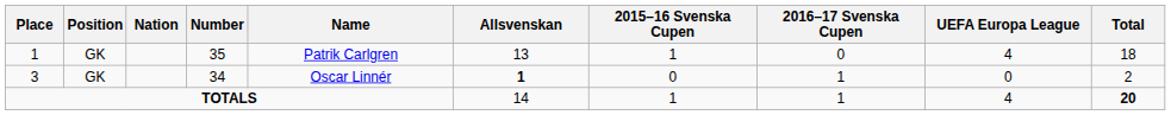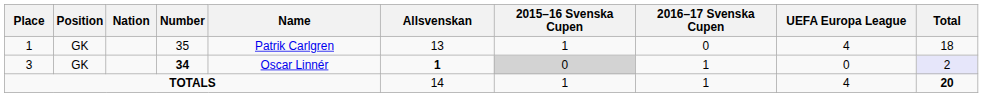3 | Number: normal -> bold
3 | 2015–16 Svenska Cupen: no background -> lightgrey background
3 | Total: no background -> lavender background
